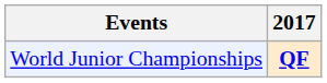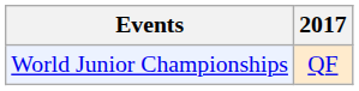World Junior Championships | 2017: bold -> normal
